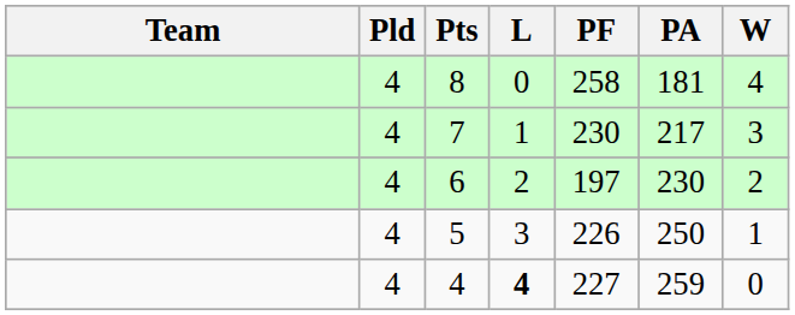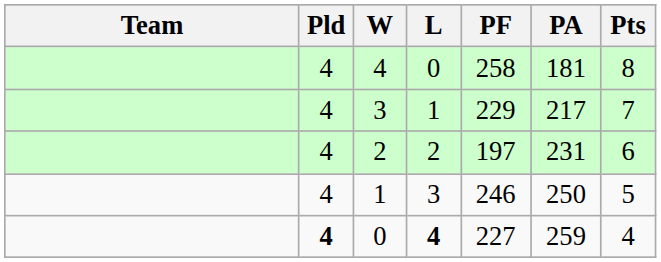columns swapped: W <-> Pts
row 3 | PF: 230 -> 229
row 4 | PA: 230 -> 231
row 5 | PF: 226 -> 246
row 6 | Pld: normal -> bold
